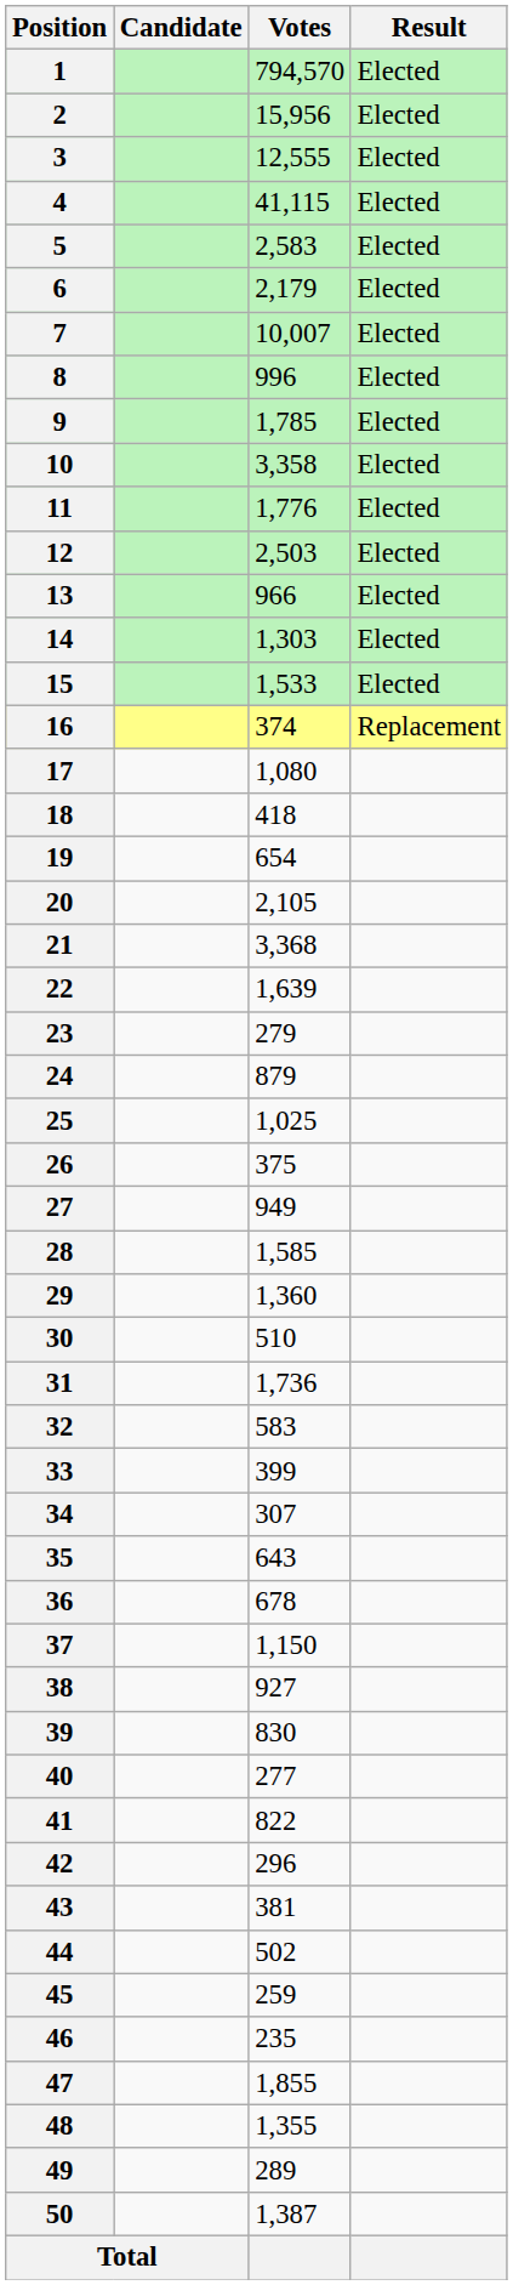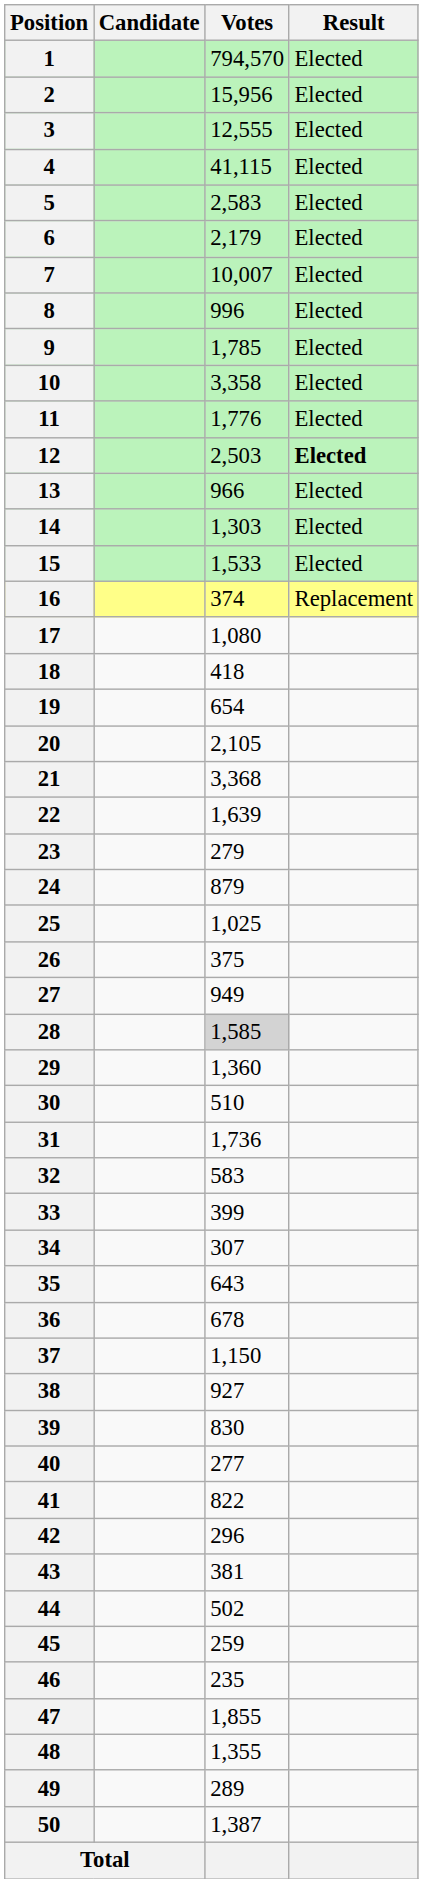12 | Result: normal -> bold
28 | Votes: no background -> lightgrey background
